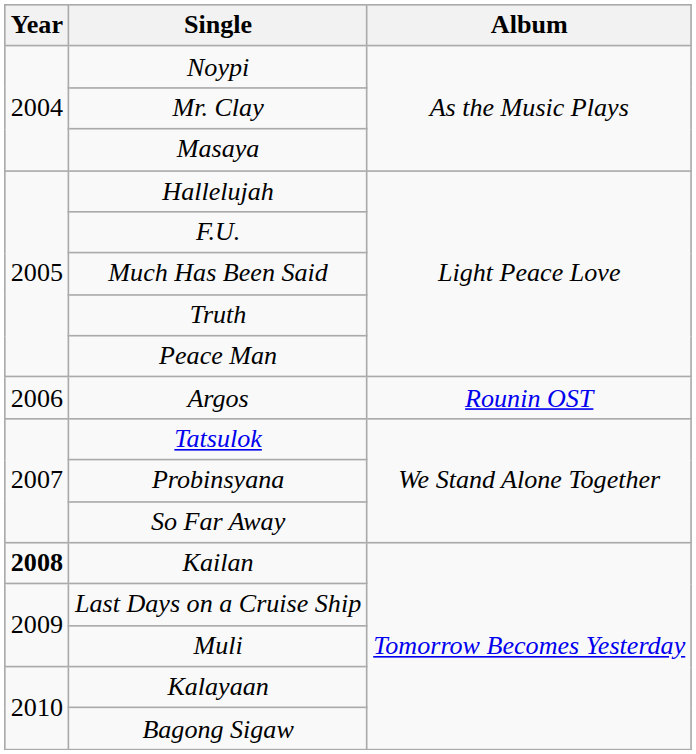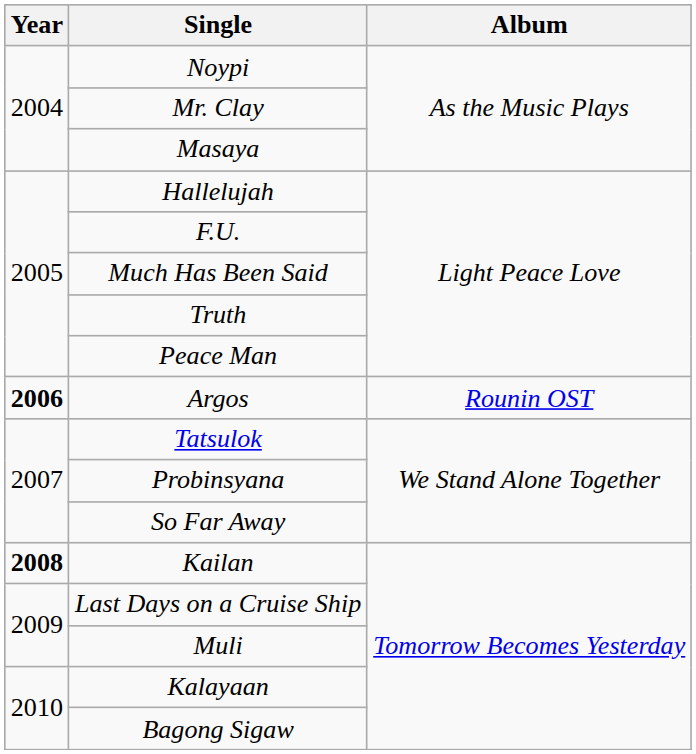Argos | Year: normal -> bold
